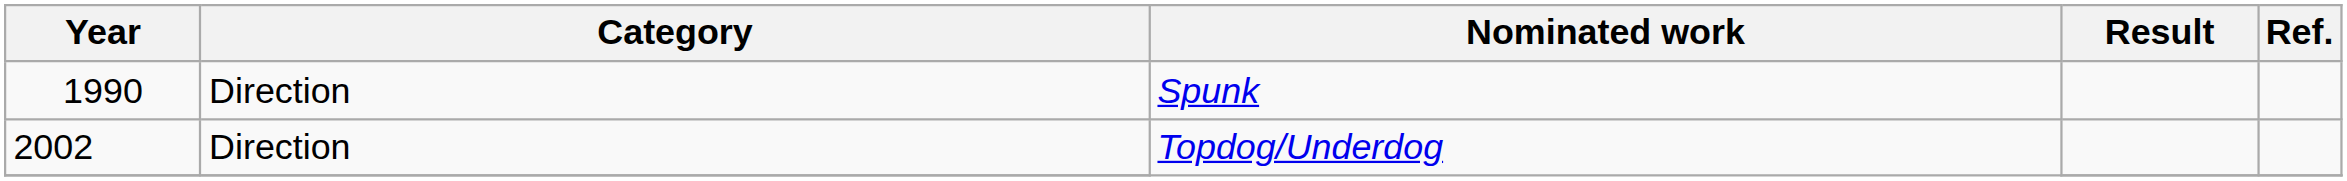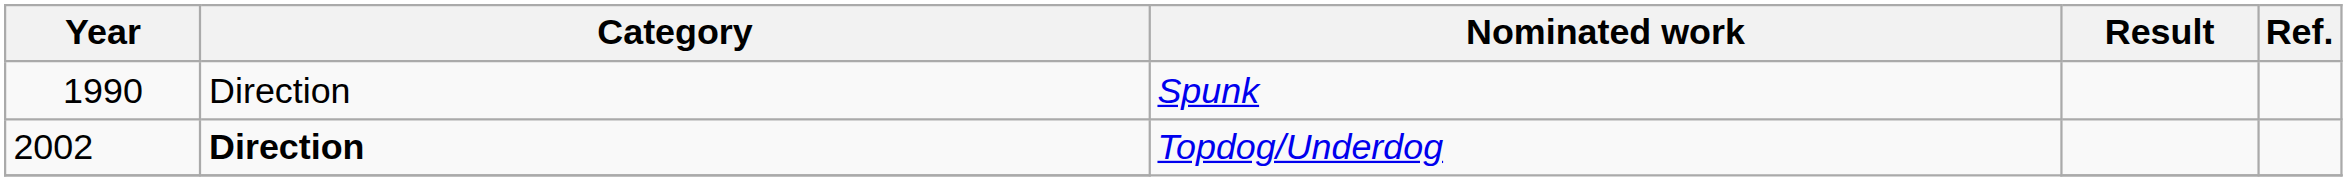2002 / Topdog/Underdog | Category: normal -> bold
